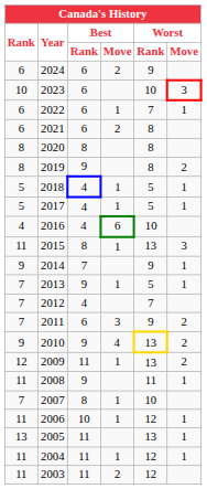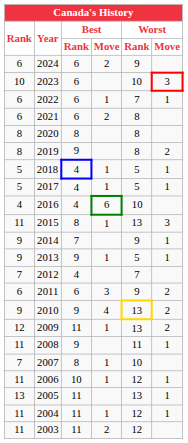2013 | Rank: 7 -> 9
2011 | Rank: 7 -> 6
